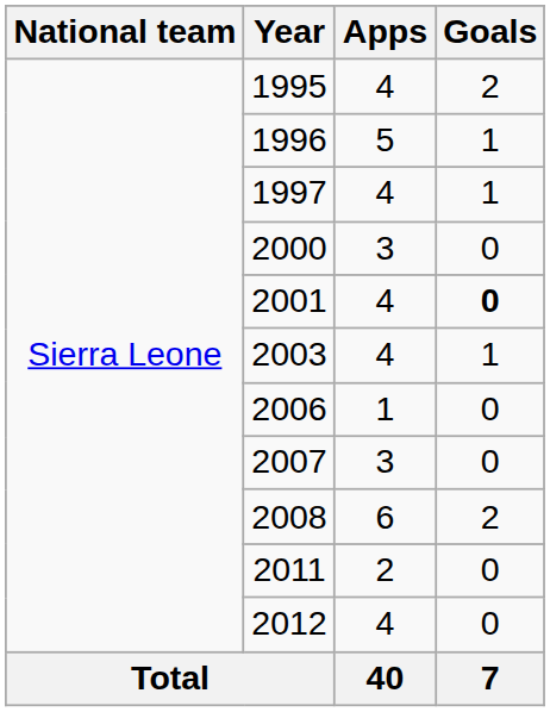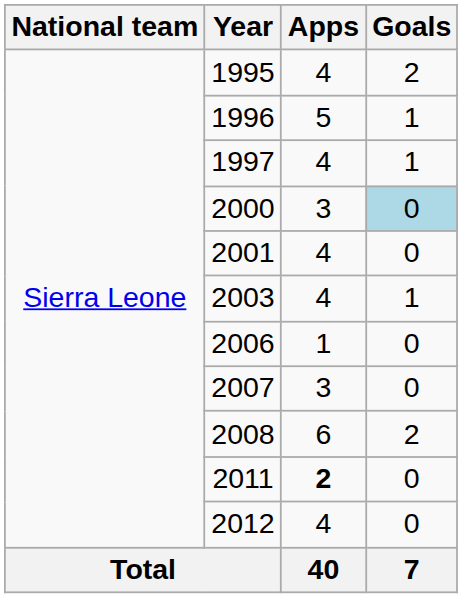2000 | Goals: no background -> lightblue background
2001 | Goals: bold -> normal
2011 | Apps: normal -> bold
